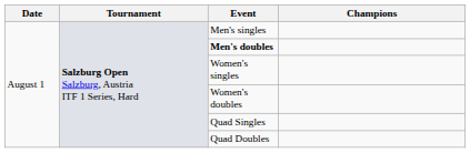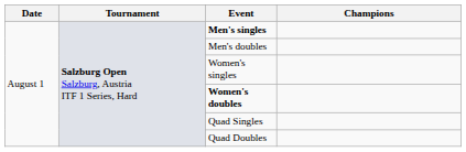Men's singles | Event: normal -> bold
Men's doubles | Event: bold -> normal
Women's doubles | Event: normal -> bold
